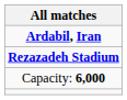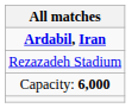row 3 | column 1: bold -> normal
